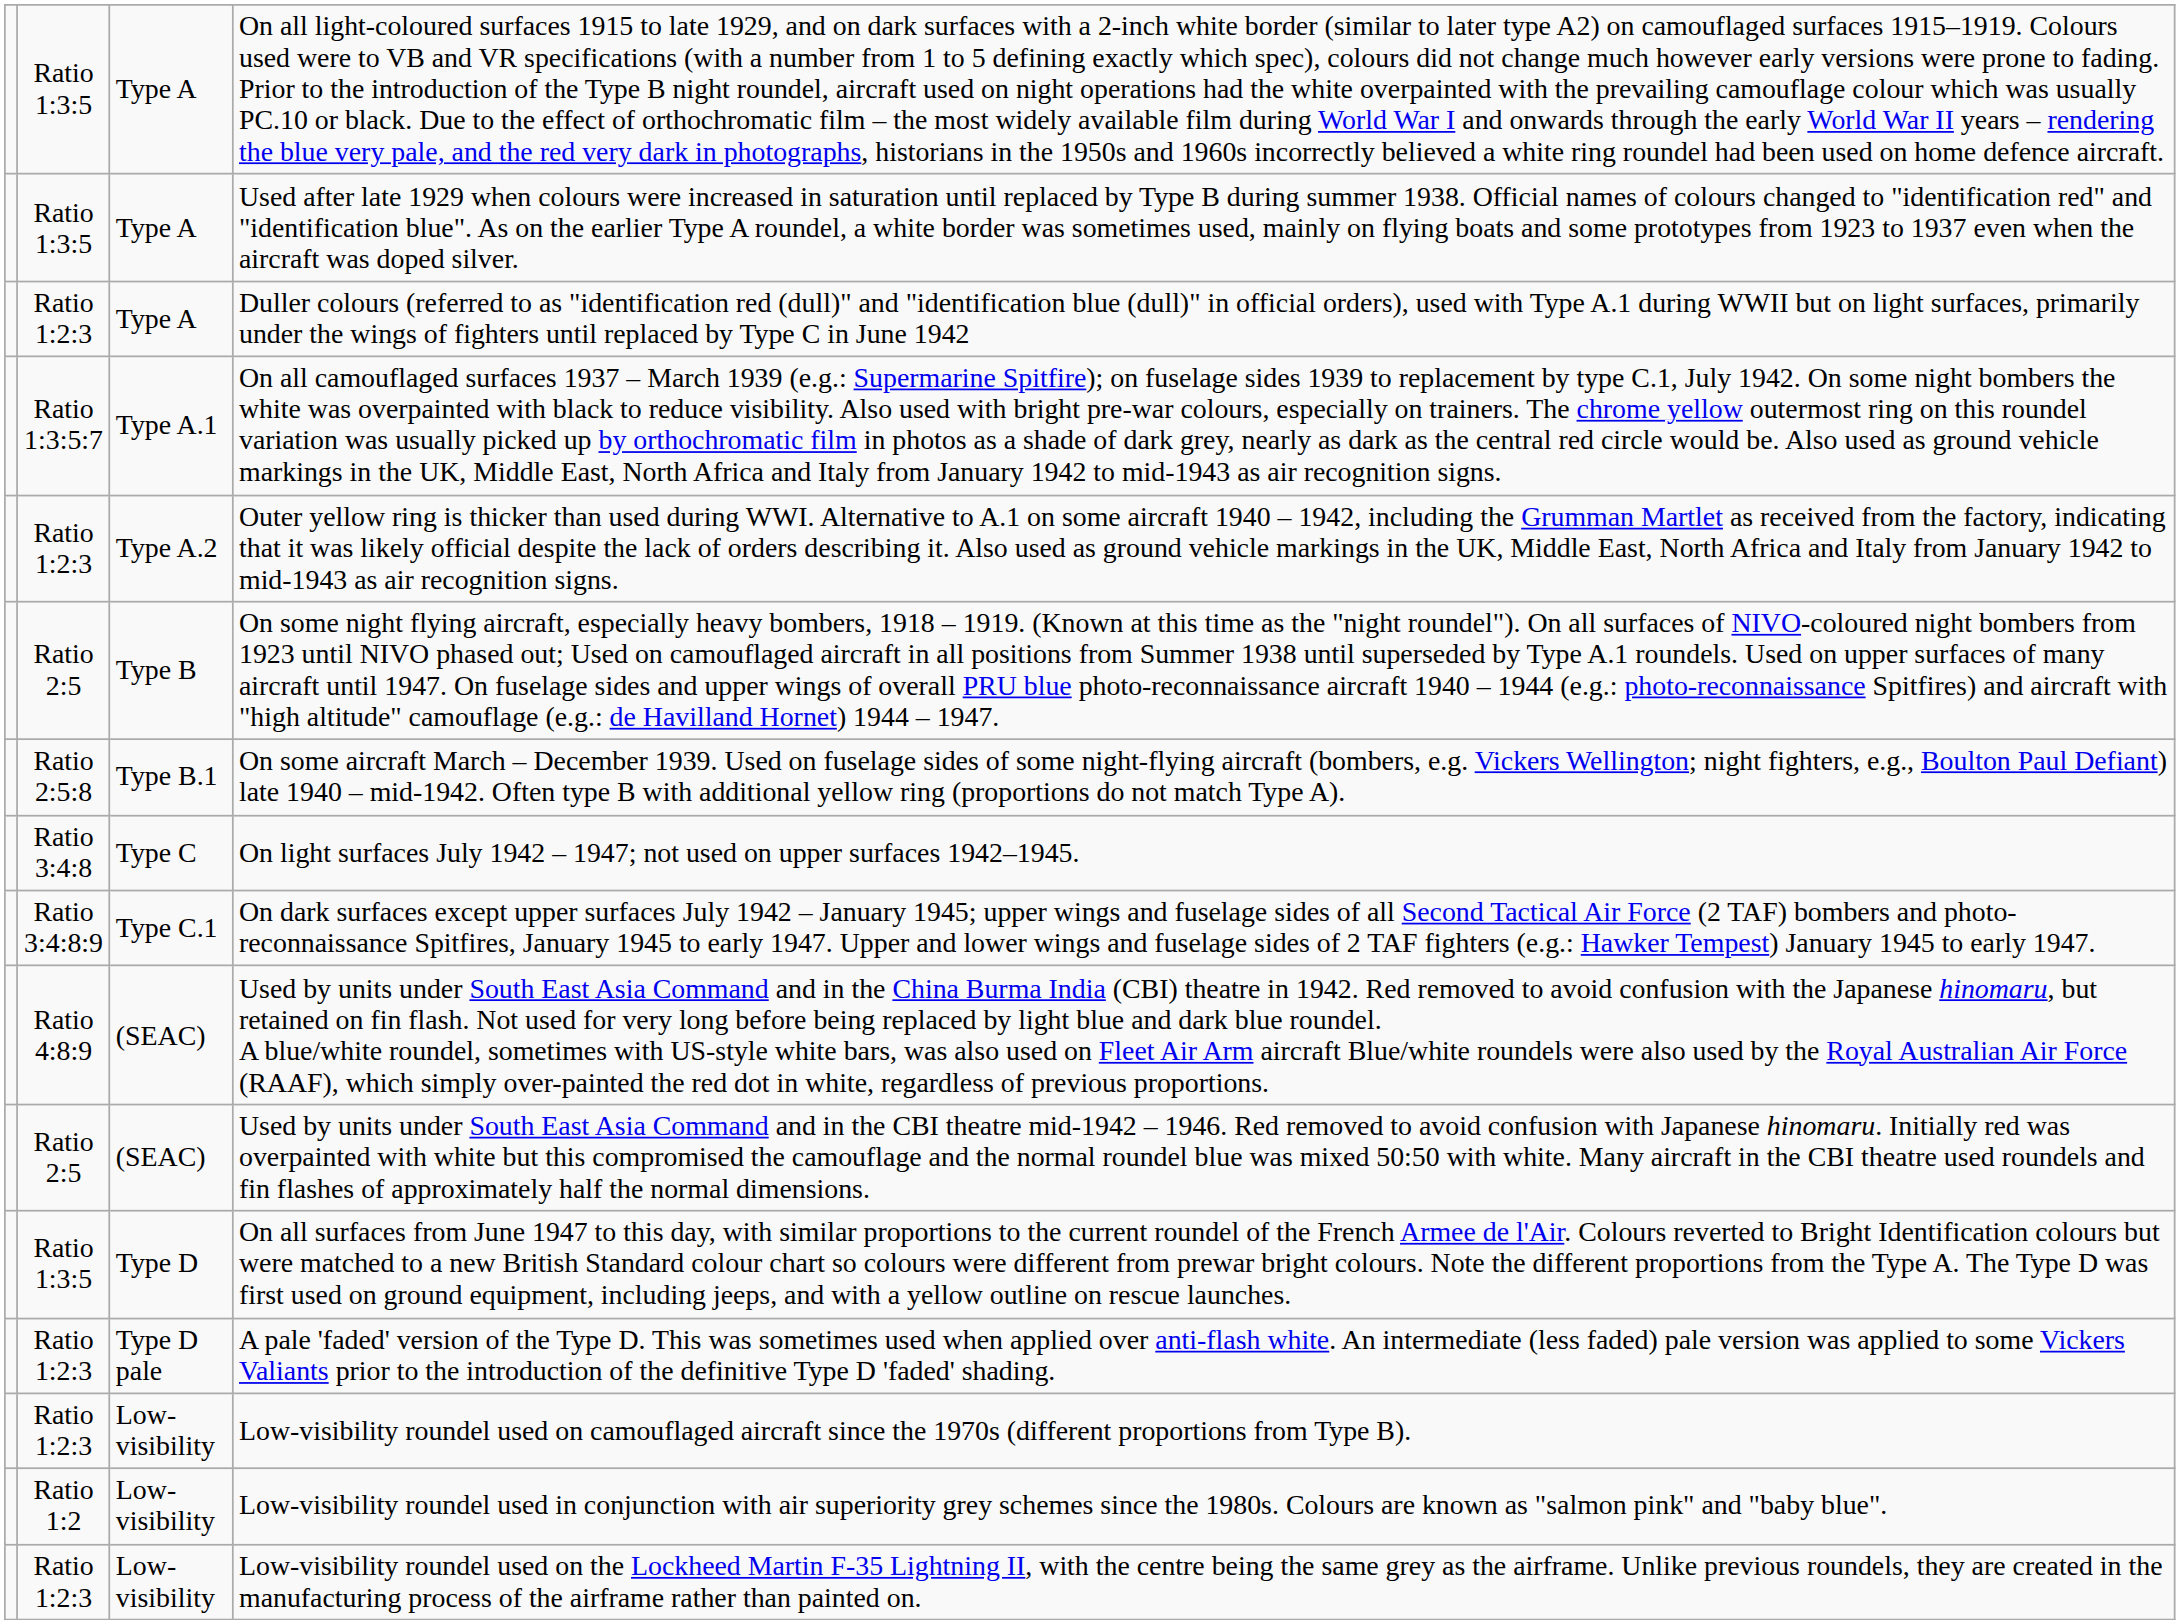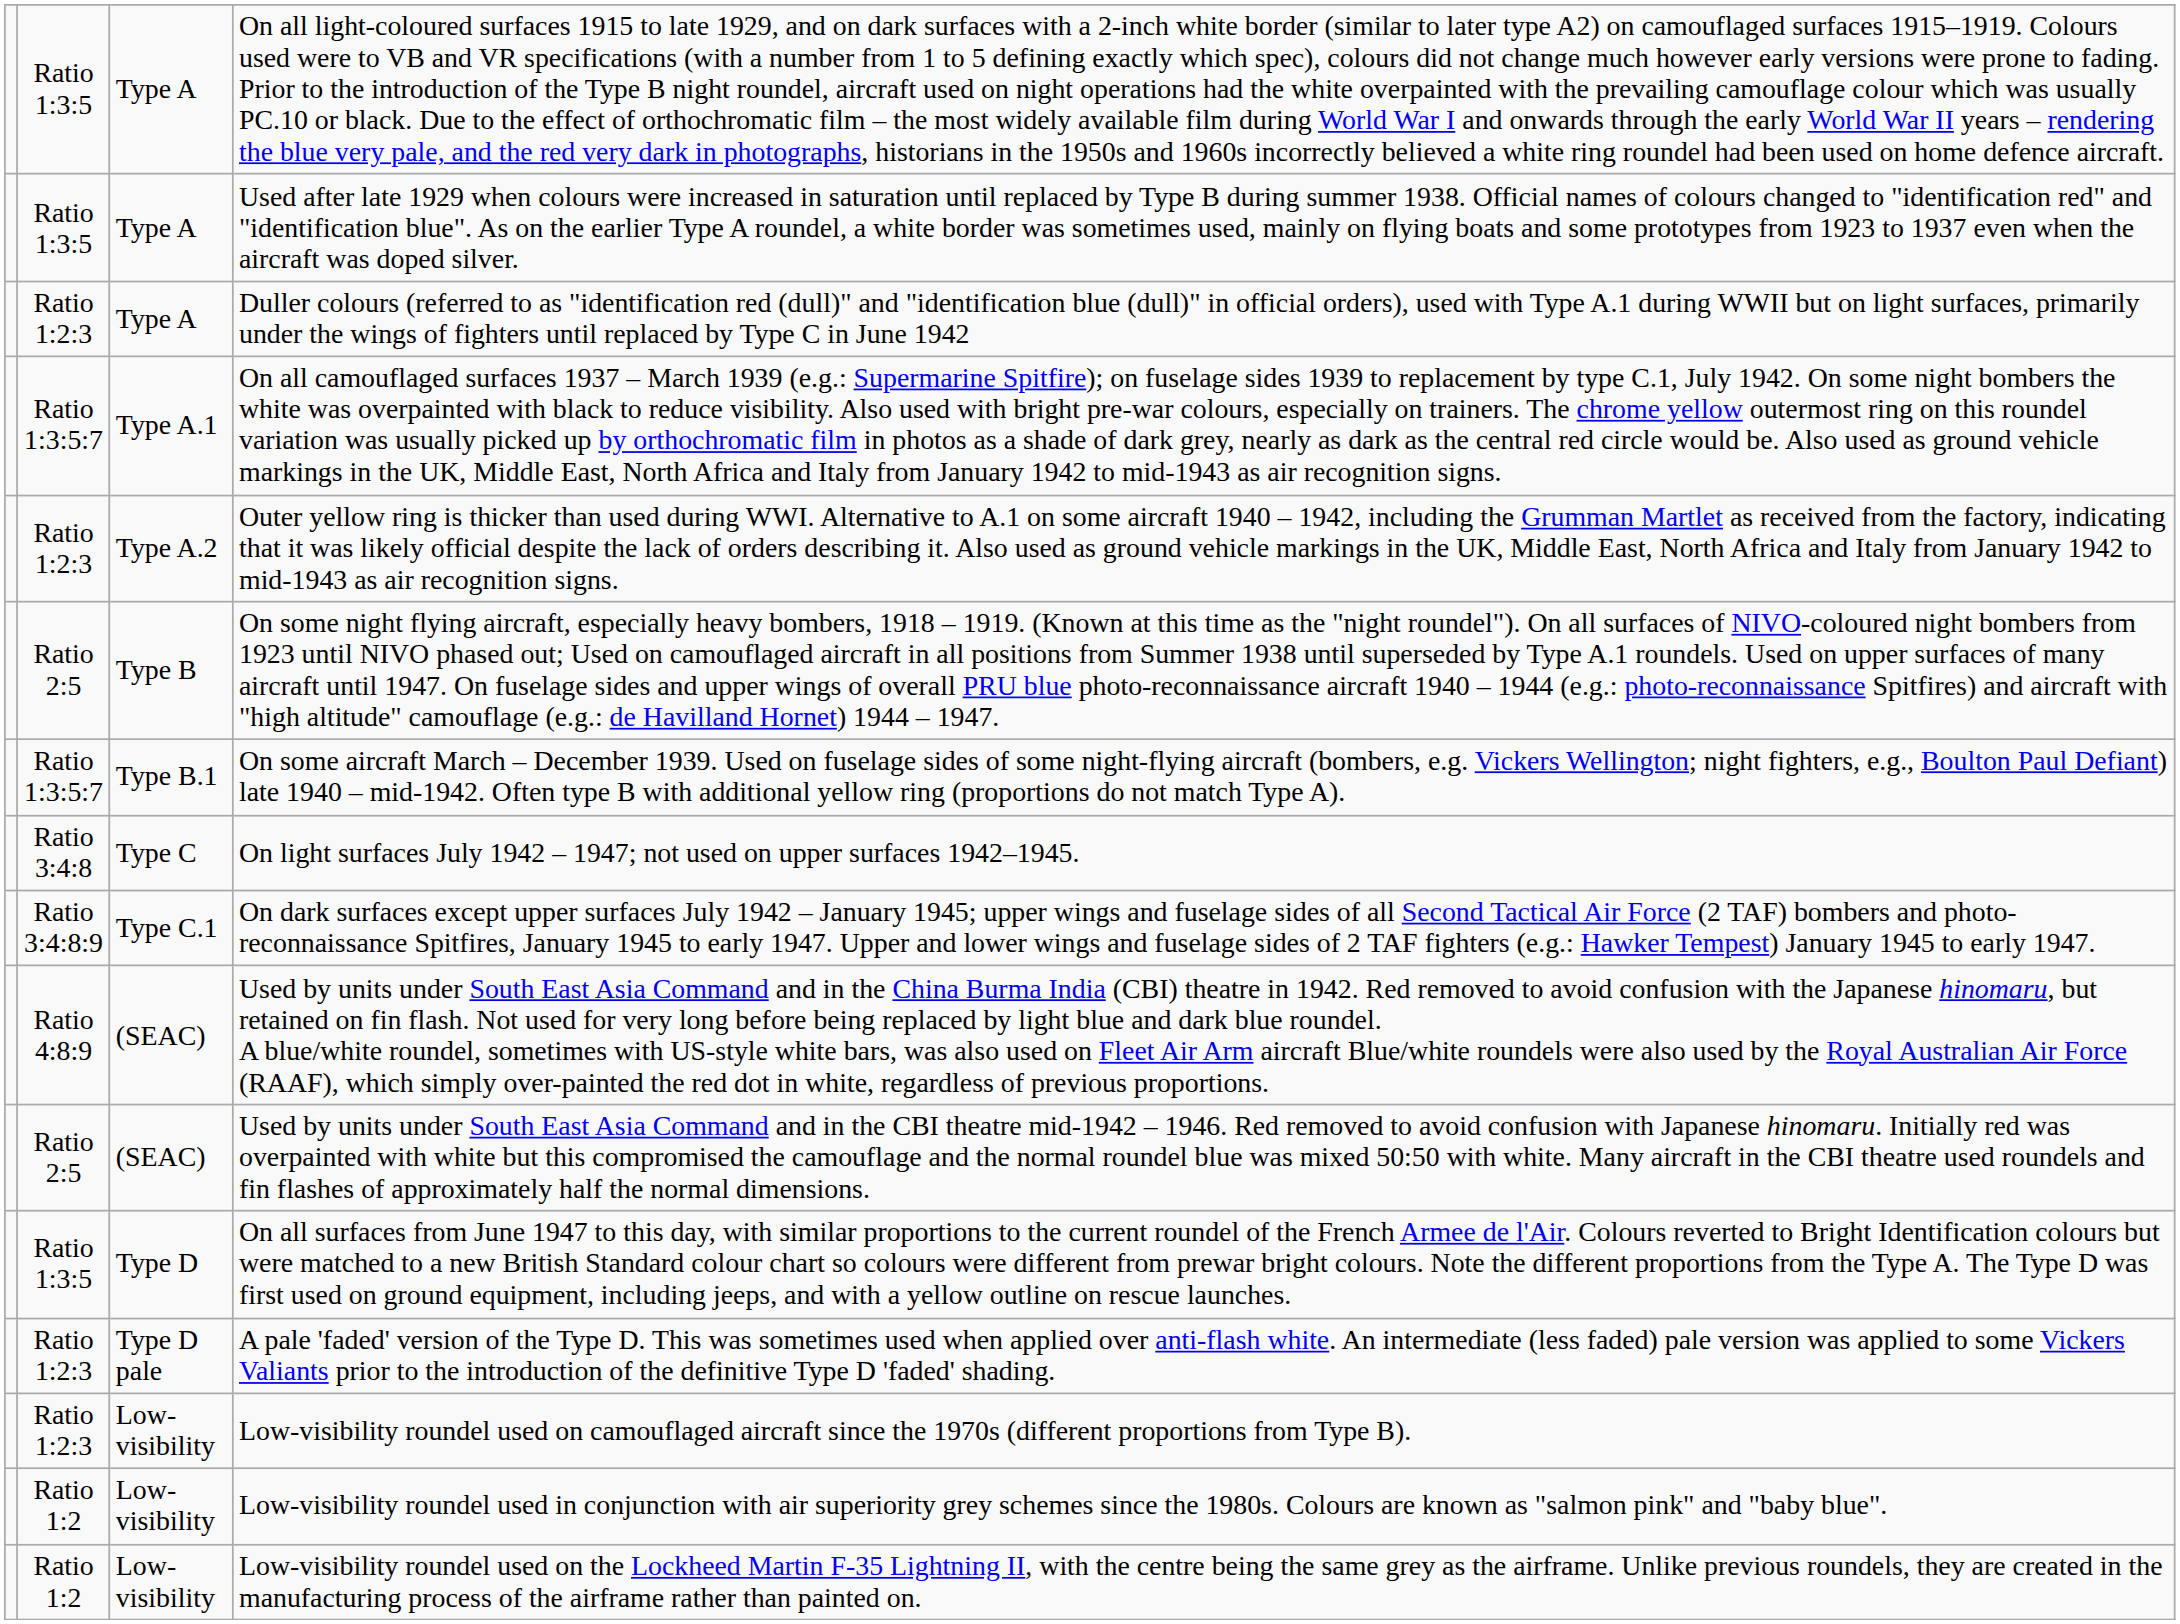row 7 | column 2: Ratio 2:5:8 -> Ratio 1:3:5:7
row 16 | column 2: Ratio 1:2:3 -> Ratio 1:2
